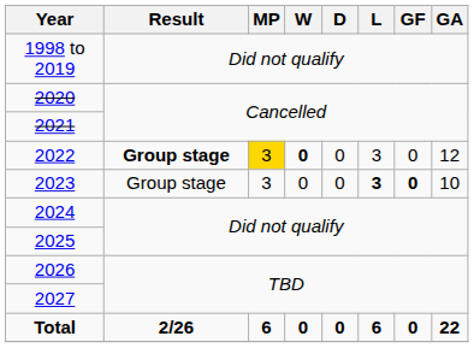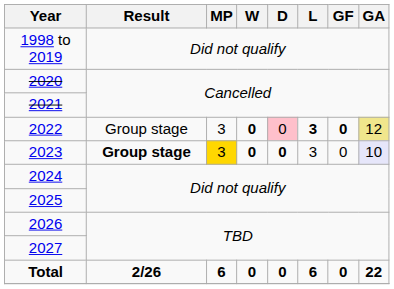2022 | Result: bold -> normal
2022 | MP: gold background -> no background
2022 | D: no background -> pink background
2022 | L: normal -> bold
2022 | GF: normal -> bold
2022 | GA: no background -> khaki background
2023 | Result: normal -> bold
2023 | MP: no background -> gold background
2023 | W: normal -> bold
2023 | D: normal -> bold
2023 | L: bold -> normal
2023 | GF: bold -> normal
2023 | GA: no background -> lavender background
